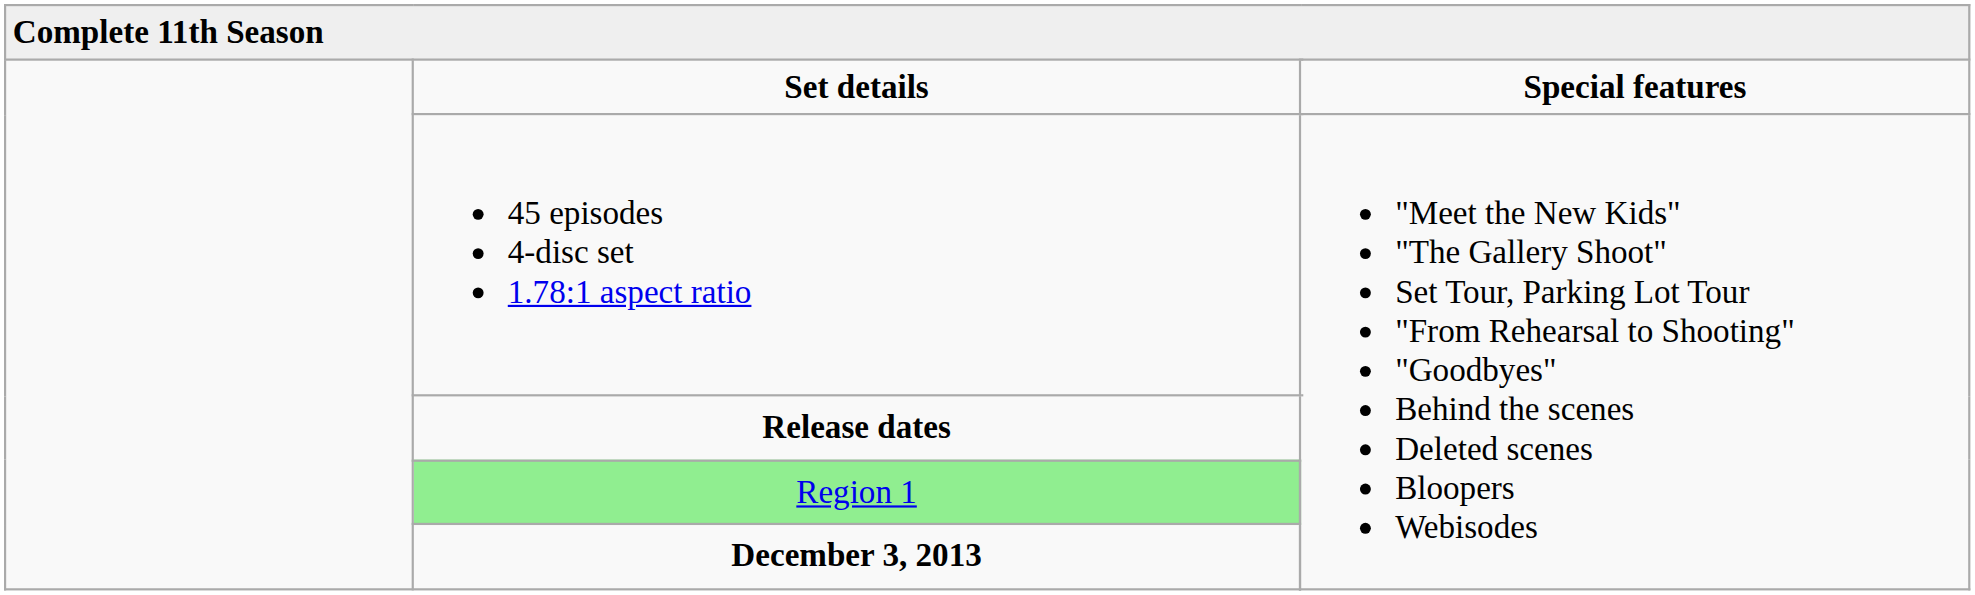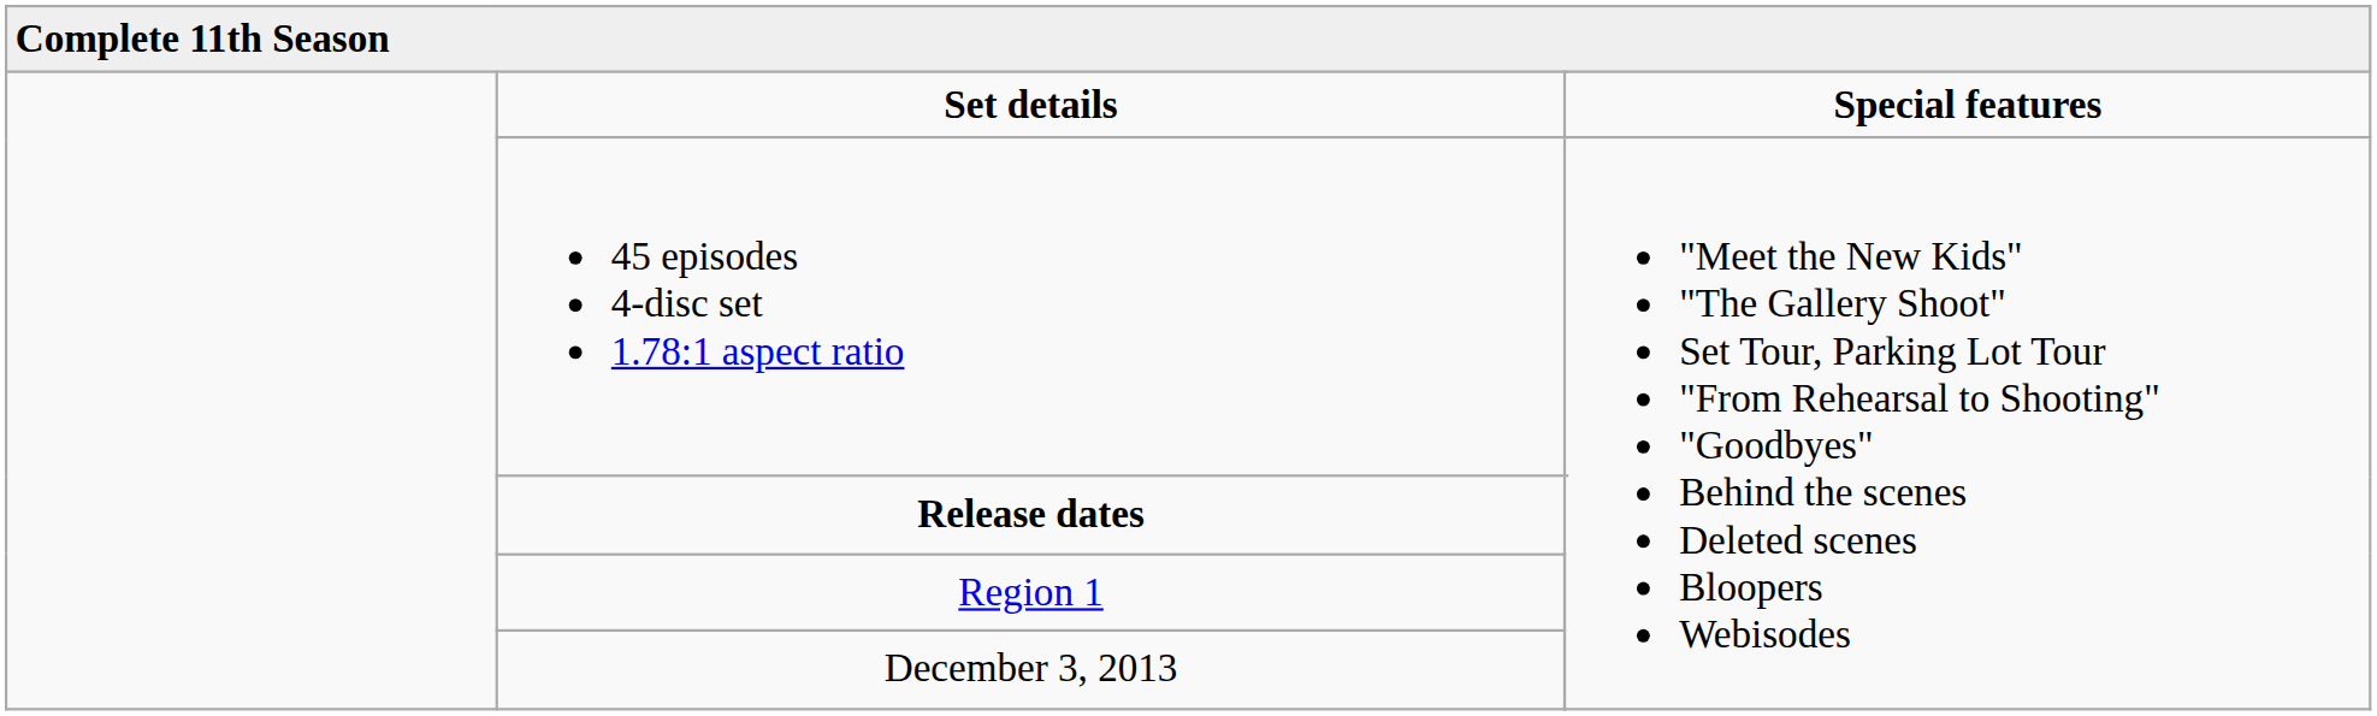Region 1 | column 2: lightgreen background -> no background
December 3, 2013 | column 2: bold -> normal
